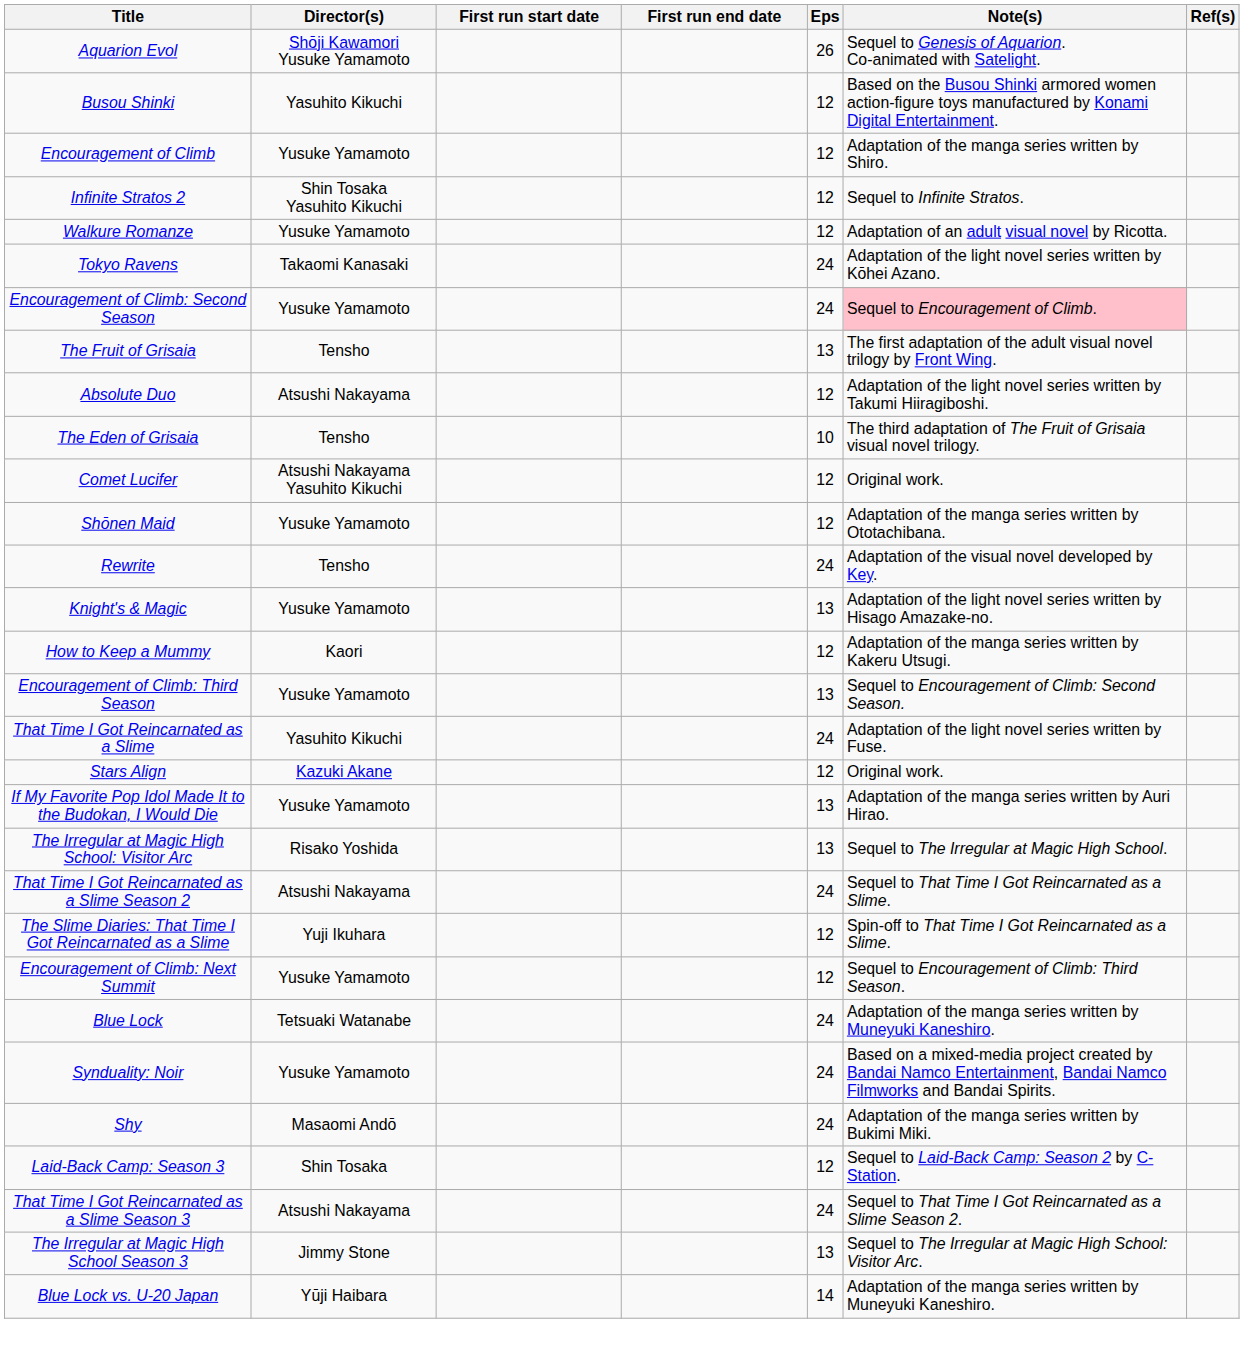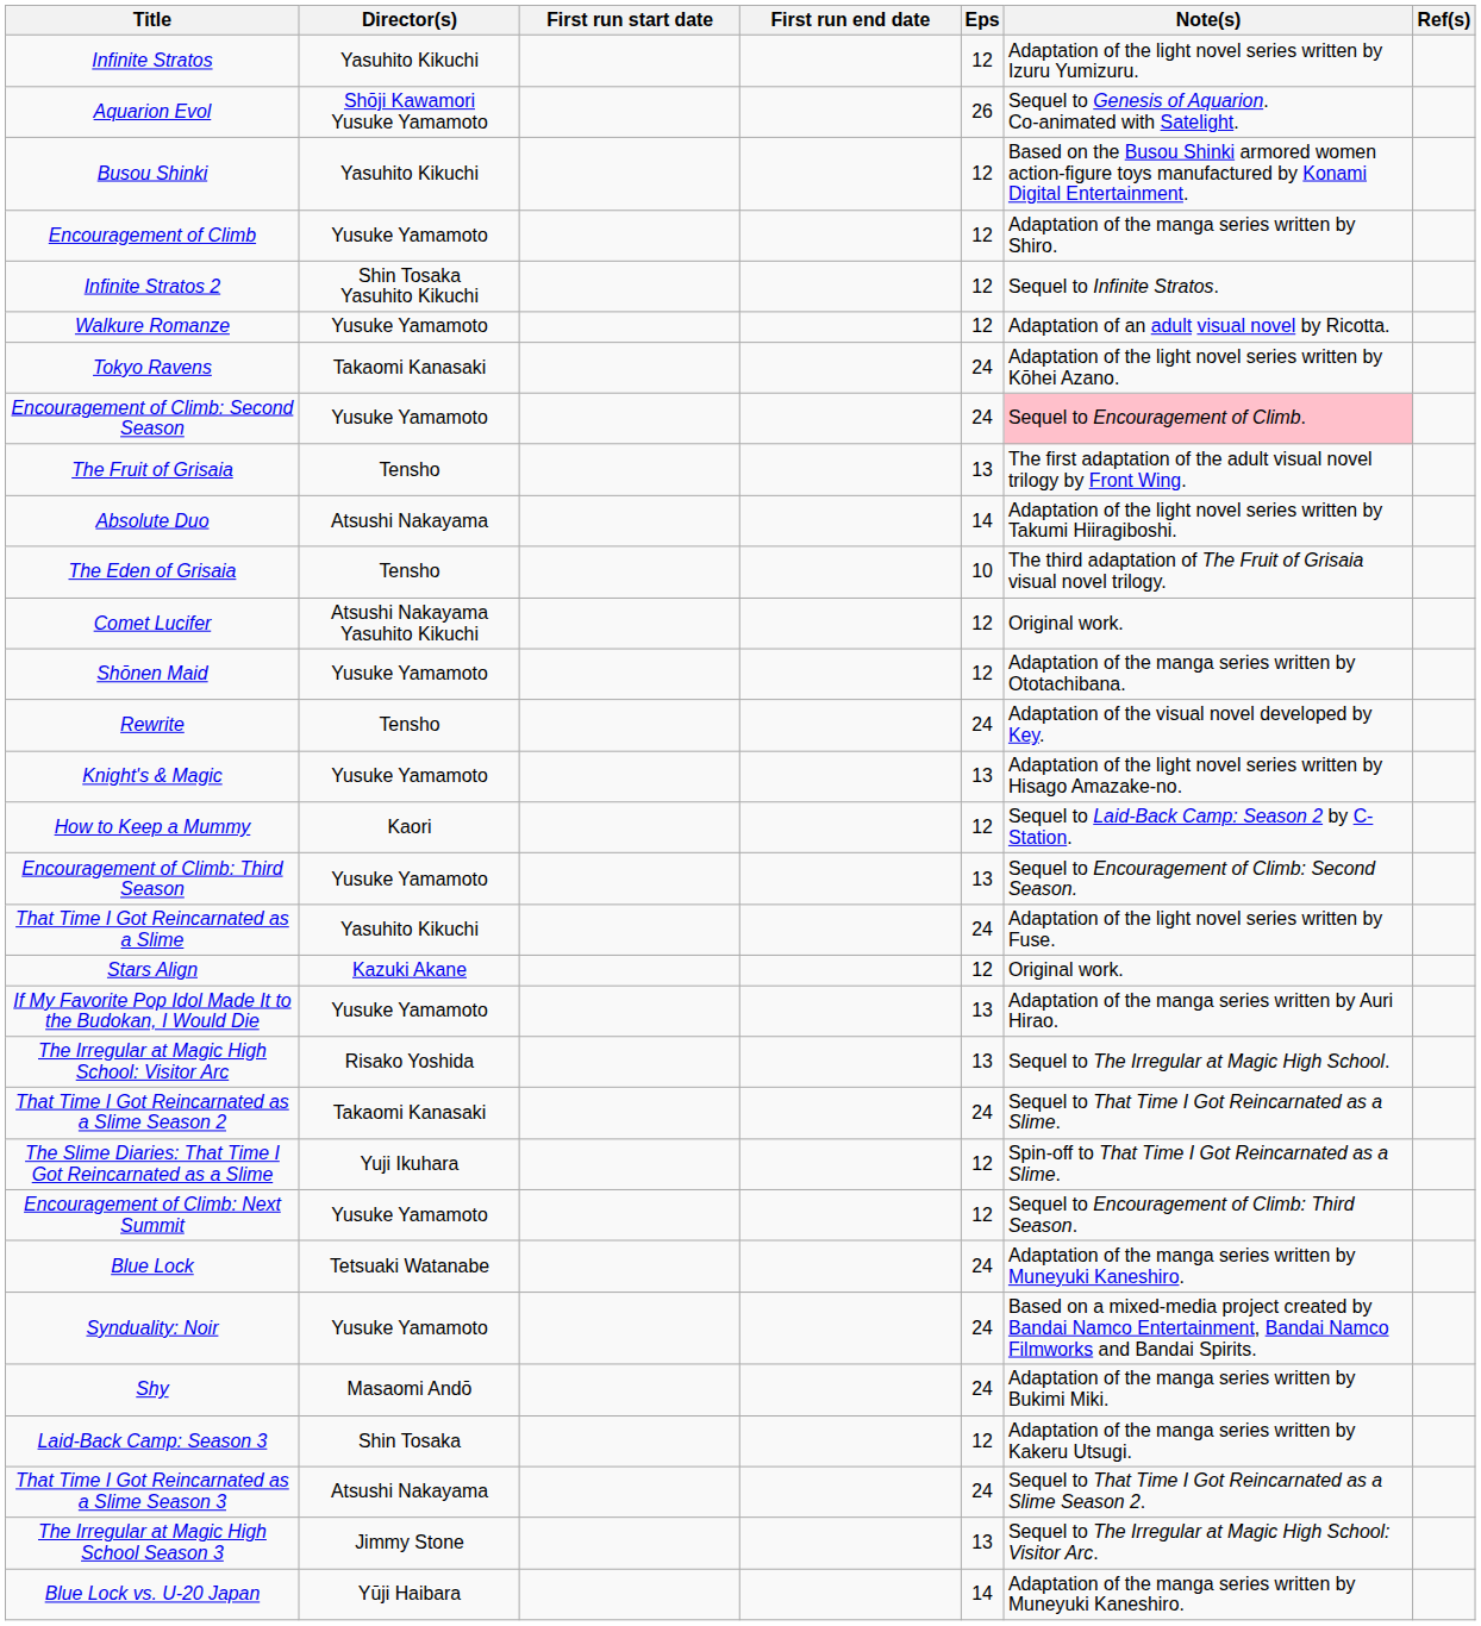+ row: Infinite Stratos | Yasuhito Kikuchi | 12 | Adaptation of the light novel series written by Izuru Yumizuru.
Absolute Duo | Eps: 12 -> 14
How to Keep a Mummy | Note(s): Adaptation of the manga series written by Kakeru Utsugi. -> Sequel to Laid-Back Camp: Season 2 by C-Station.
That Time I Got Reincarnated as a Slime Season 2 | Director(s): Atsushi Nakayama -> Takaomi Kanasaki
Laid-Back Camp: Season 3 | Note(s): Sequel to Laid-Back Camp: Season 2 by C-Station. -> Adaptation of the manga series written by Kakeru Utsugi.
